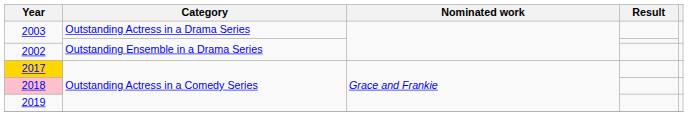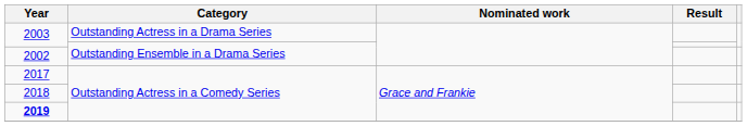2017 | Year: gold background -> no background
2018 | Year: pink background -> no background
2019 | Year: normal -> bold
